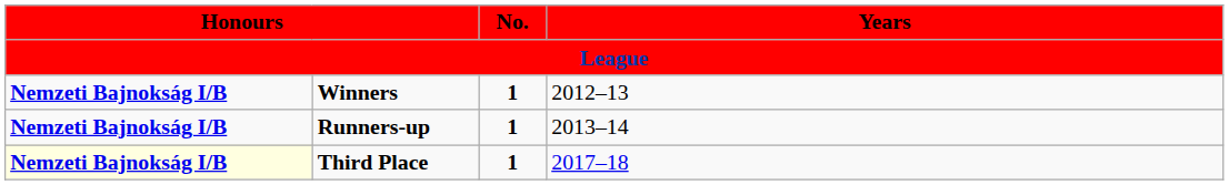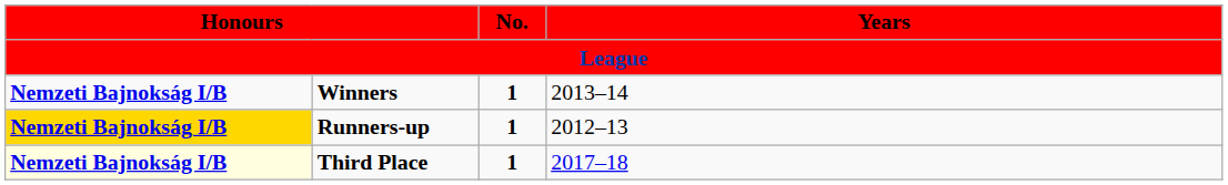Winners | Years: 2012–13 -> 2013–14
Runners-up | column 1: no background -> gold background
Runners-up | Years: 2013–14 -> 2012–13
